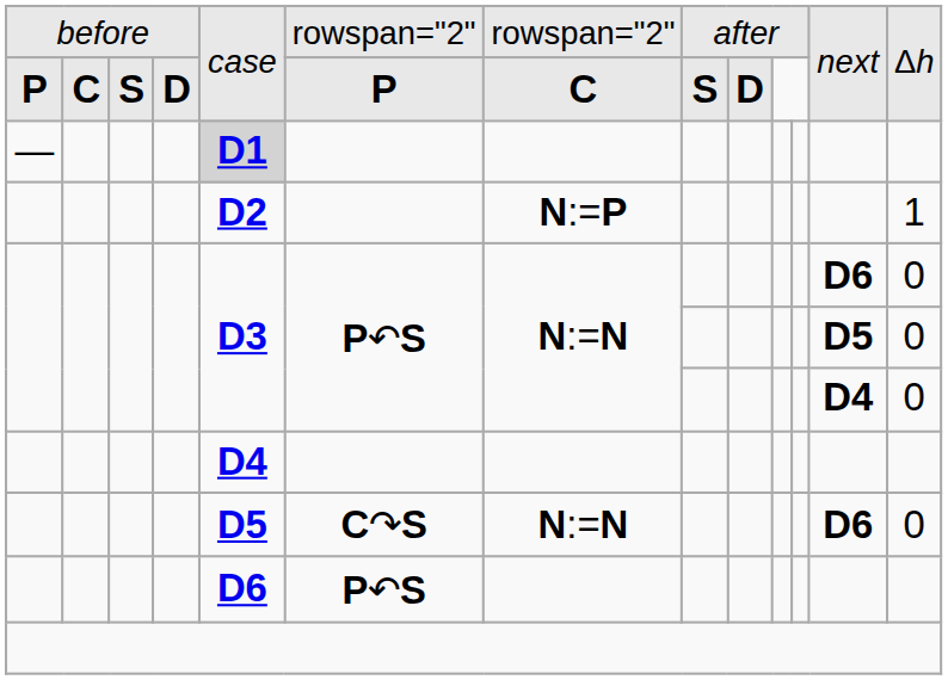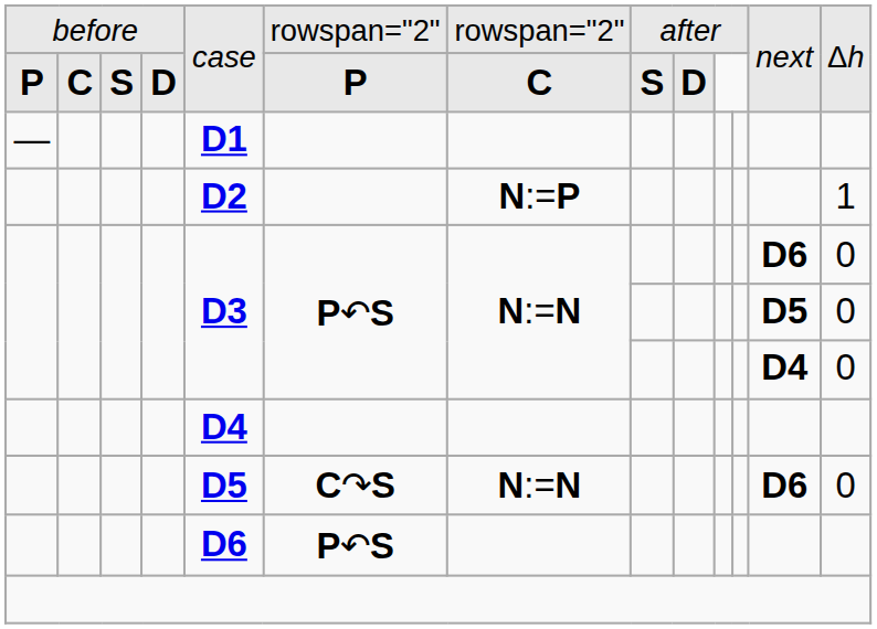— | column 5: lightgrey background -> no background
